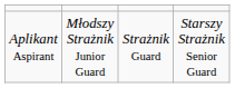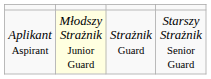Aplikant Aspirant | column 2: no background -> lightyellow background
